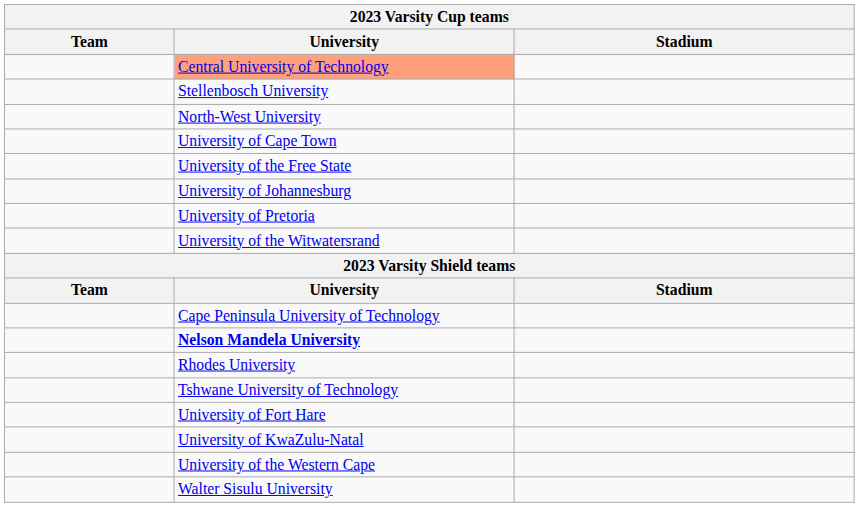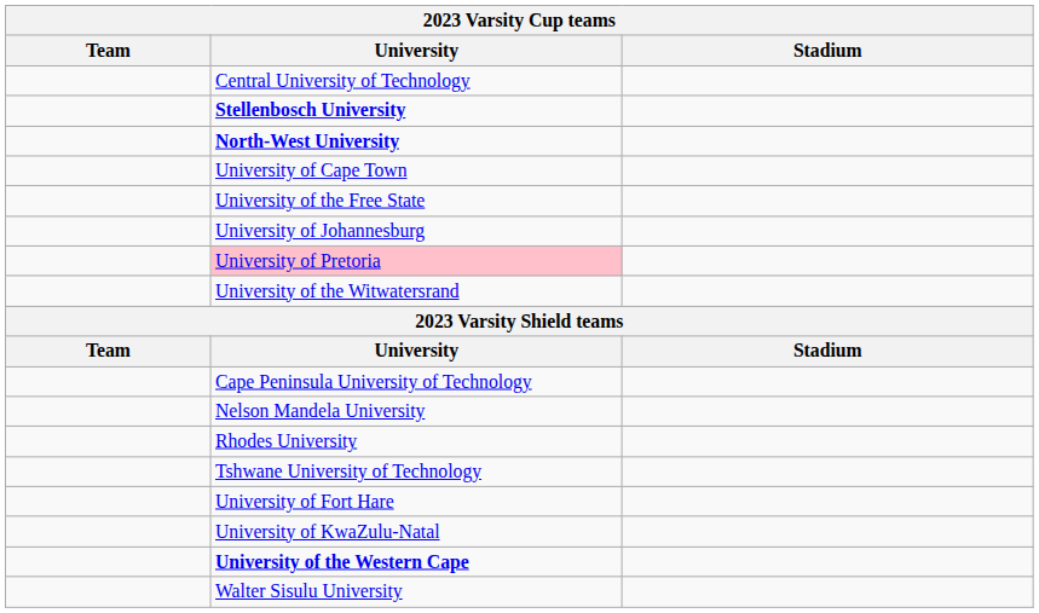Central University of Technology | University: lightsalmon background -> no background
Stellenbosch University | University: normal -> bold
North-West University | University: normal -> bold
University of Pretoria | University: no background -> pink background
Nelson Mandela University | University: bold -> normal
University of the Western Cape | University: normal -> bold
